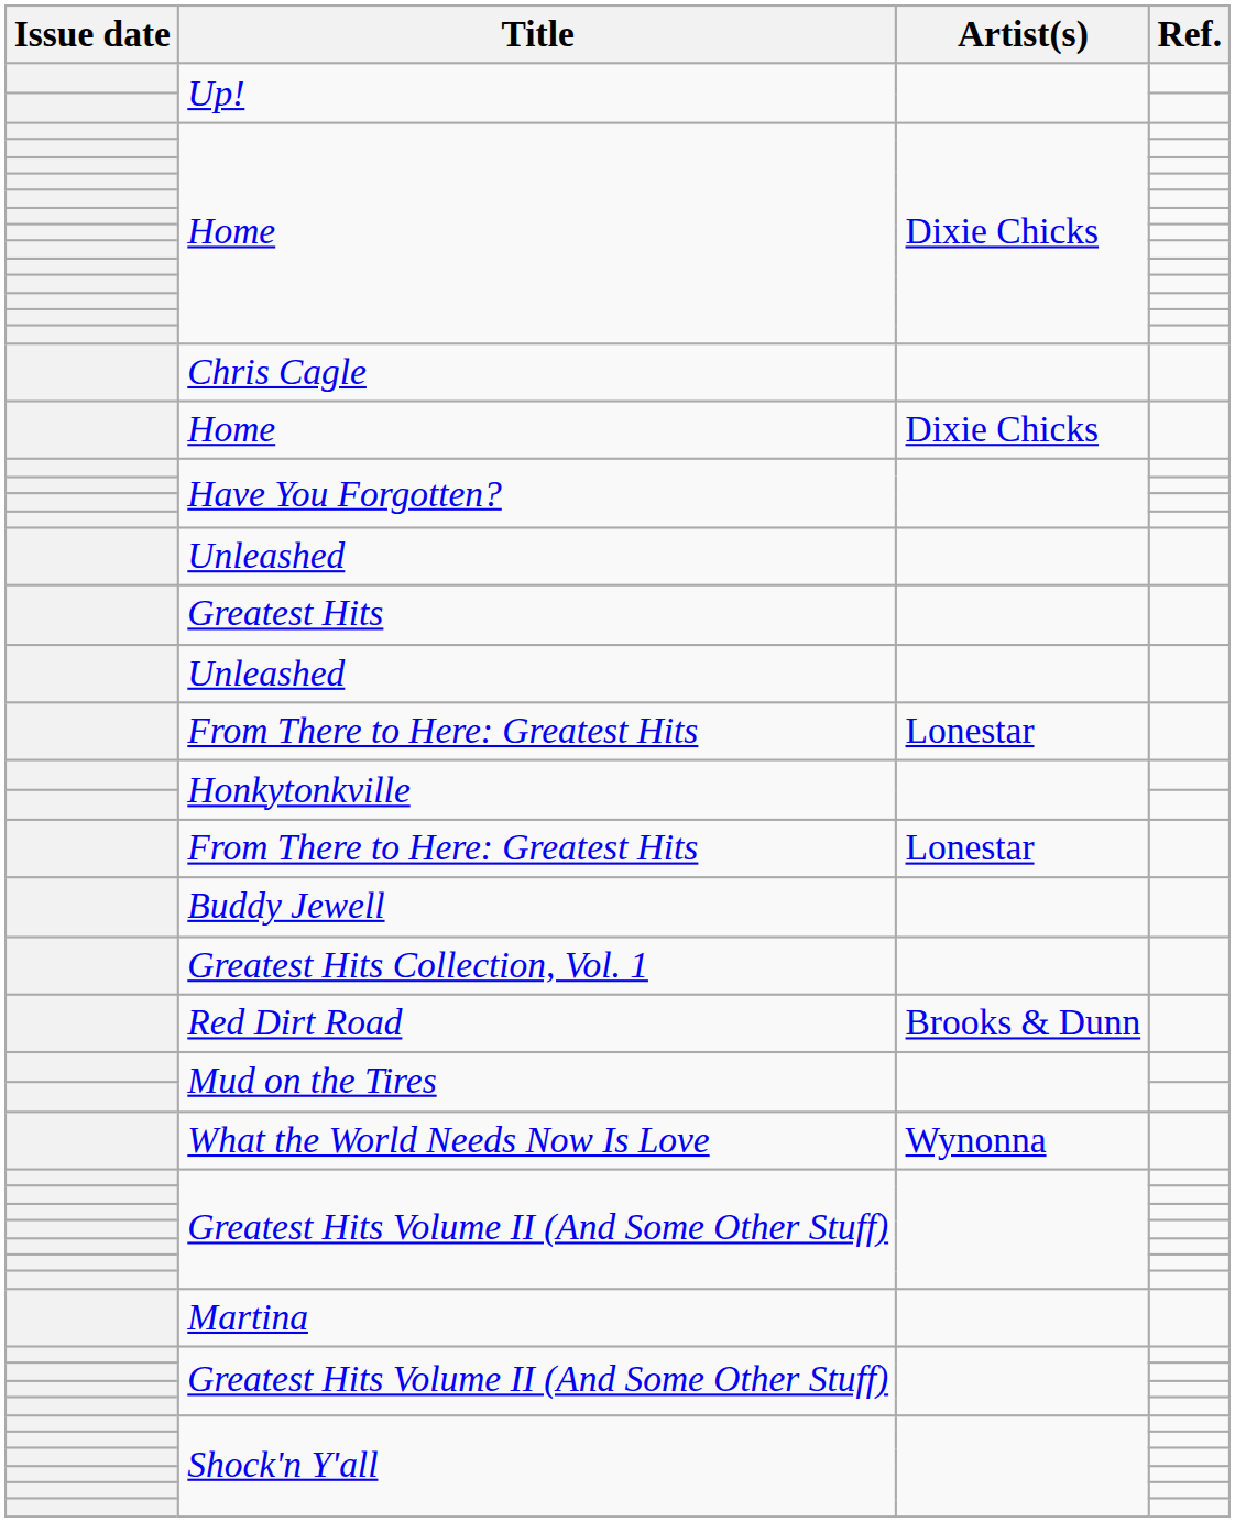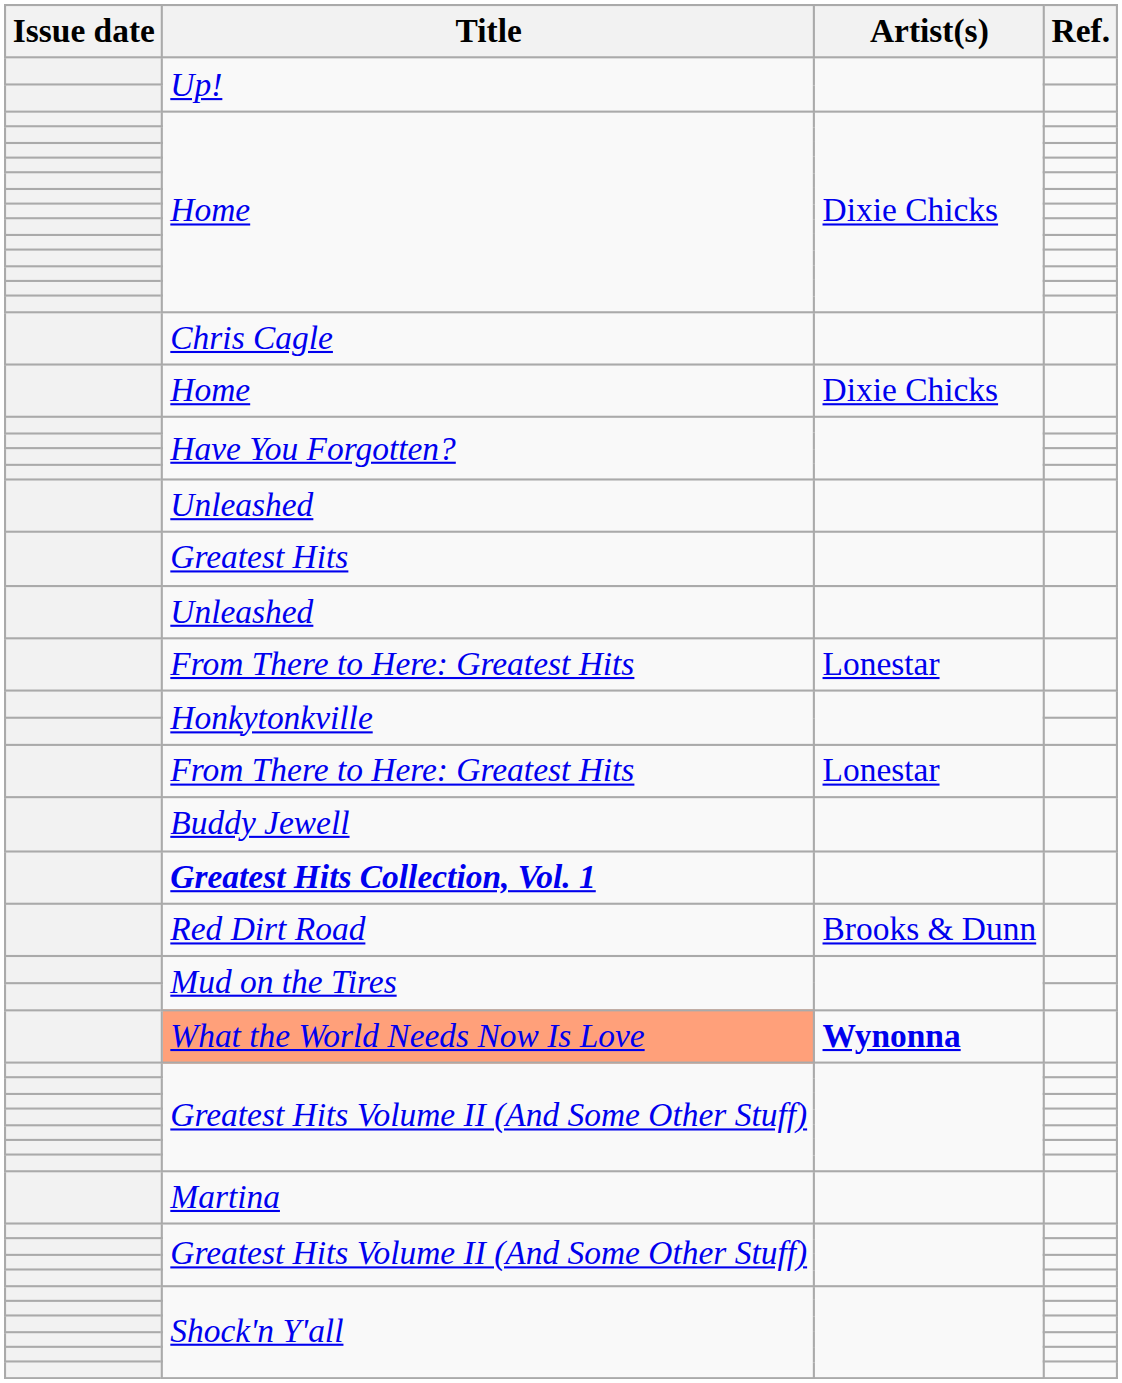Greatest Hits Collection, Vol. 1 | Title: normal -> bold
What the World Needs Now Is Love | Title: no background -> lightsalmon background
What the World Needs Now Is Love | Artist(s): normal -> bold
